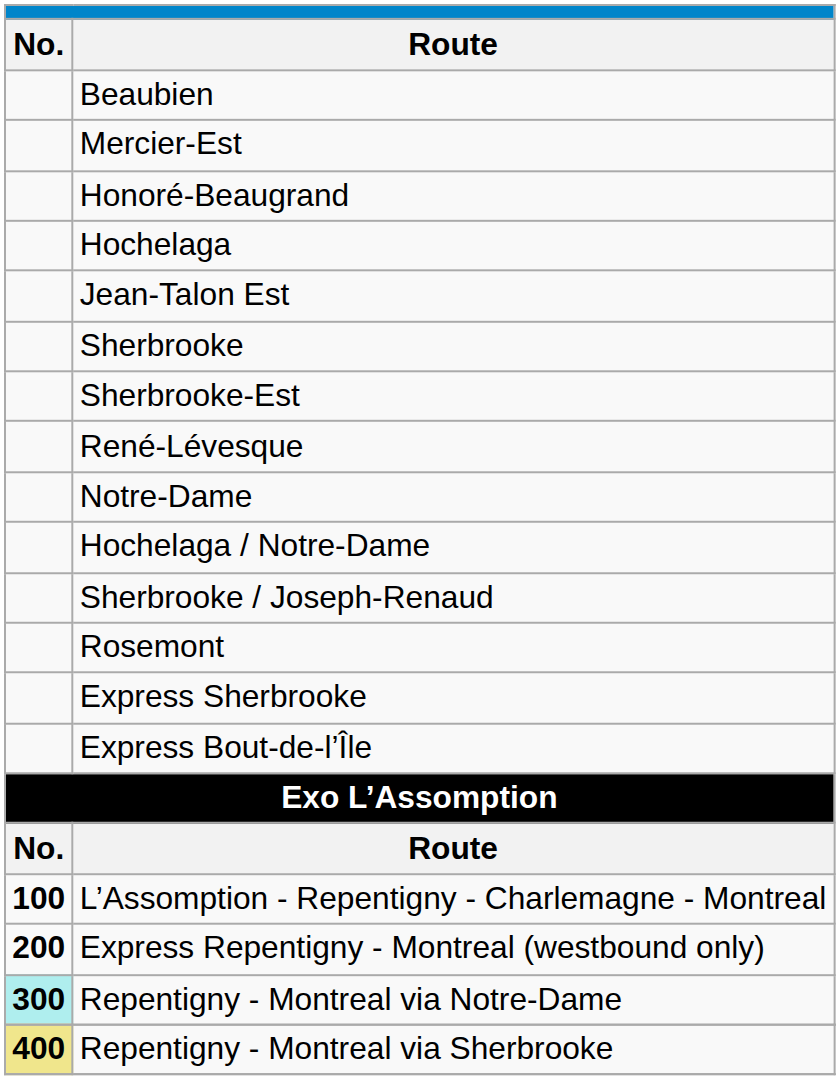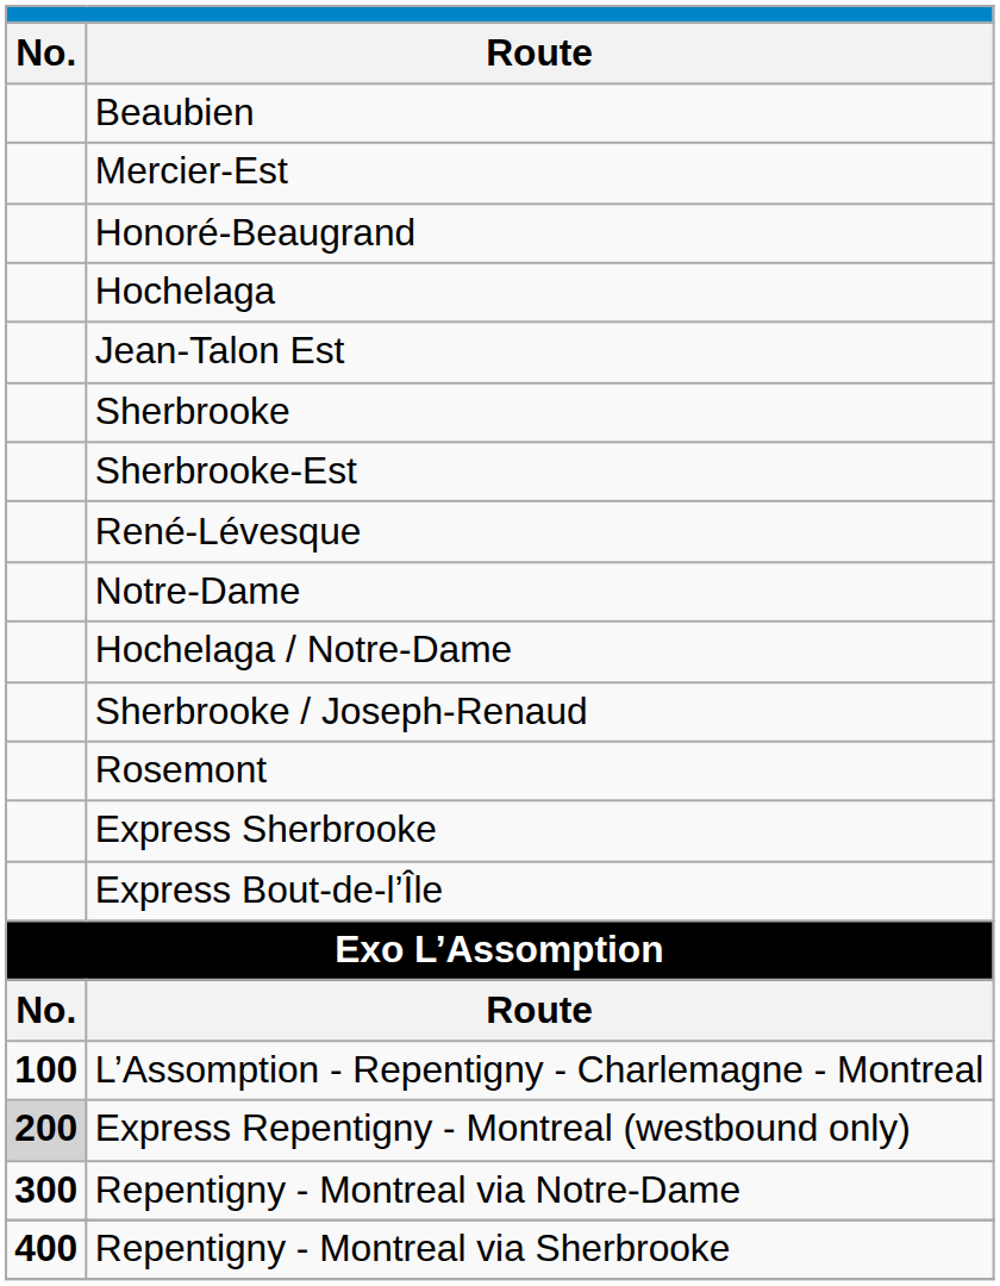Express Repentigny - Montreal (westbound only) | No.: no background -> lightgrey background
Repentigny - Montreal via Notre-Dame | No.: paleturquoise background -> no background
Repentigny - Montreal via Sherbrooke | No.: khaki background -> no background
